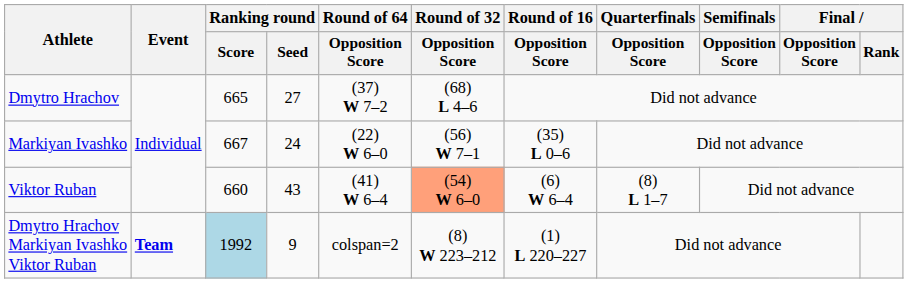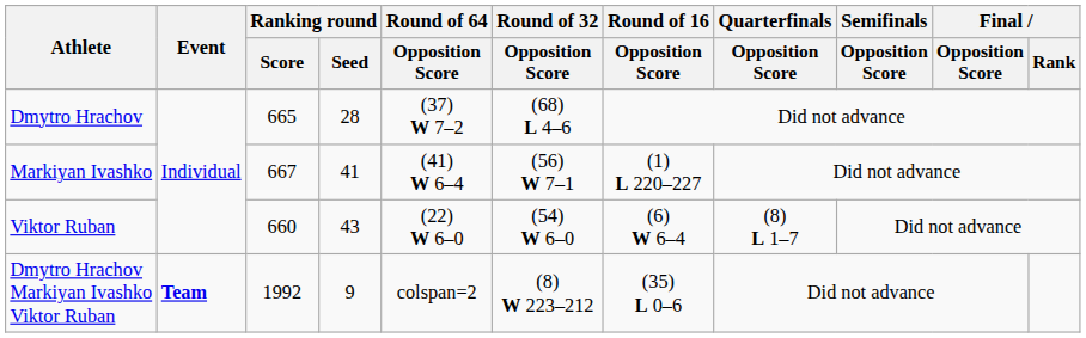Dmytro Hrachov | Ranking round / Seed: 27 -> 28
Markiyan Ivashko | Ranking round / Seed: 24 -> 41
Markiyan Ivashko | Round of 64 / Opposition Score: (22) W 6–0 -> (41) W 6–4
Markiyan Ivashko | Round of 16 / Opposition Score: (35) L 0–6 -> (1) L 220–227
Viktor Ruban | Round of 64 / Opposition Score: (41) W 6–4 -> (22) W 6–0
Viktor Ruban | Round of 32 / Opposition Score: lightsalmon background -> no background
Dmytro Hrachov Markiyan Ivashko Viktor Ruban | Ranking round / Score: lightblue background -> no background
Dmytro Hrachov Markiyan Ivashko Viktor Ruban | Round of 16 / Opposition Score: (1) L 220–227 -> (35) L 0–6
